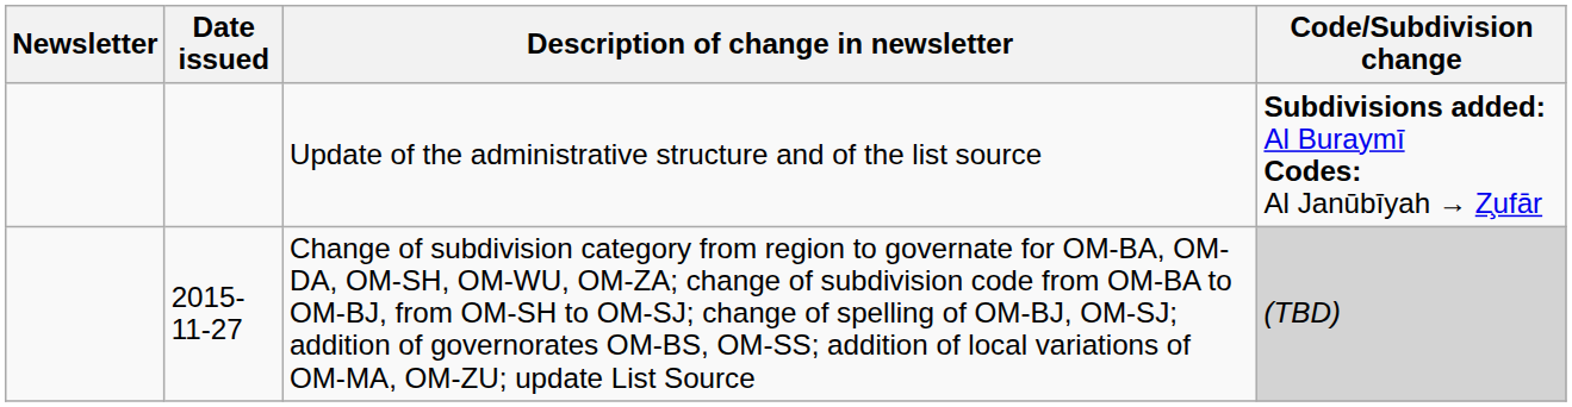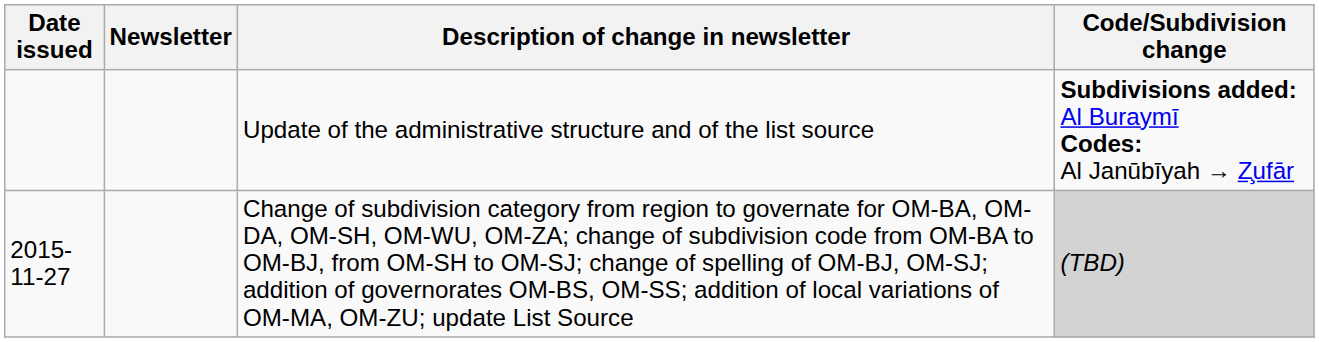columns swapped: Newsletter <-> Date issued
